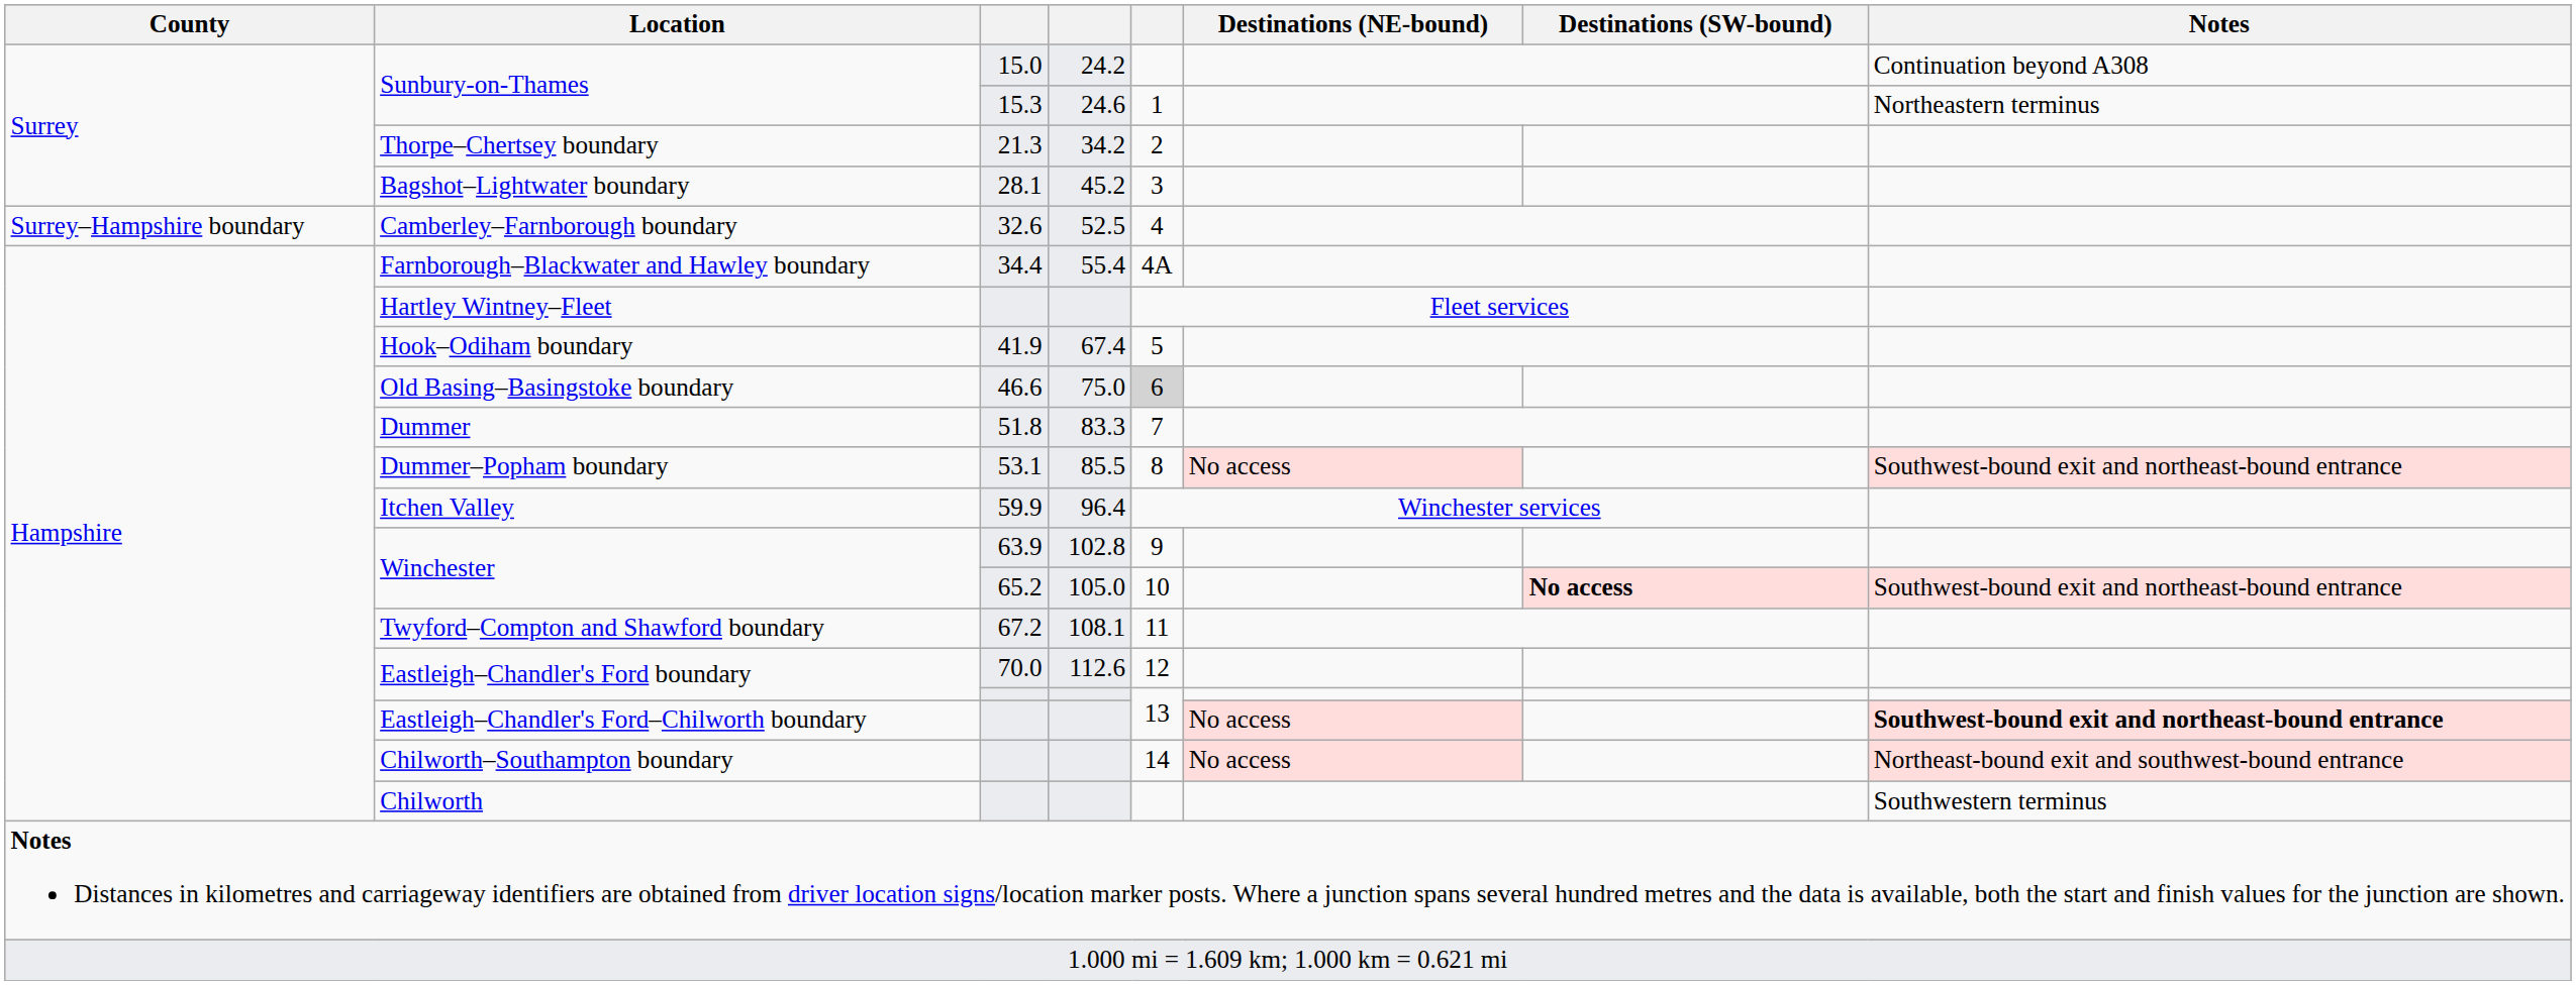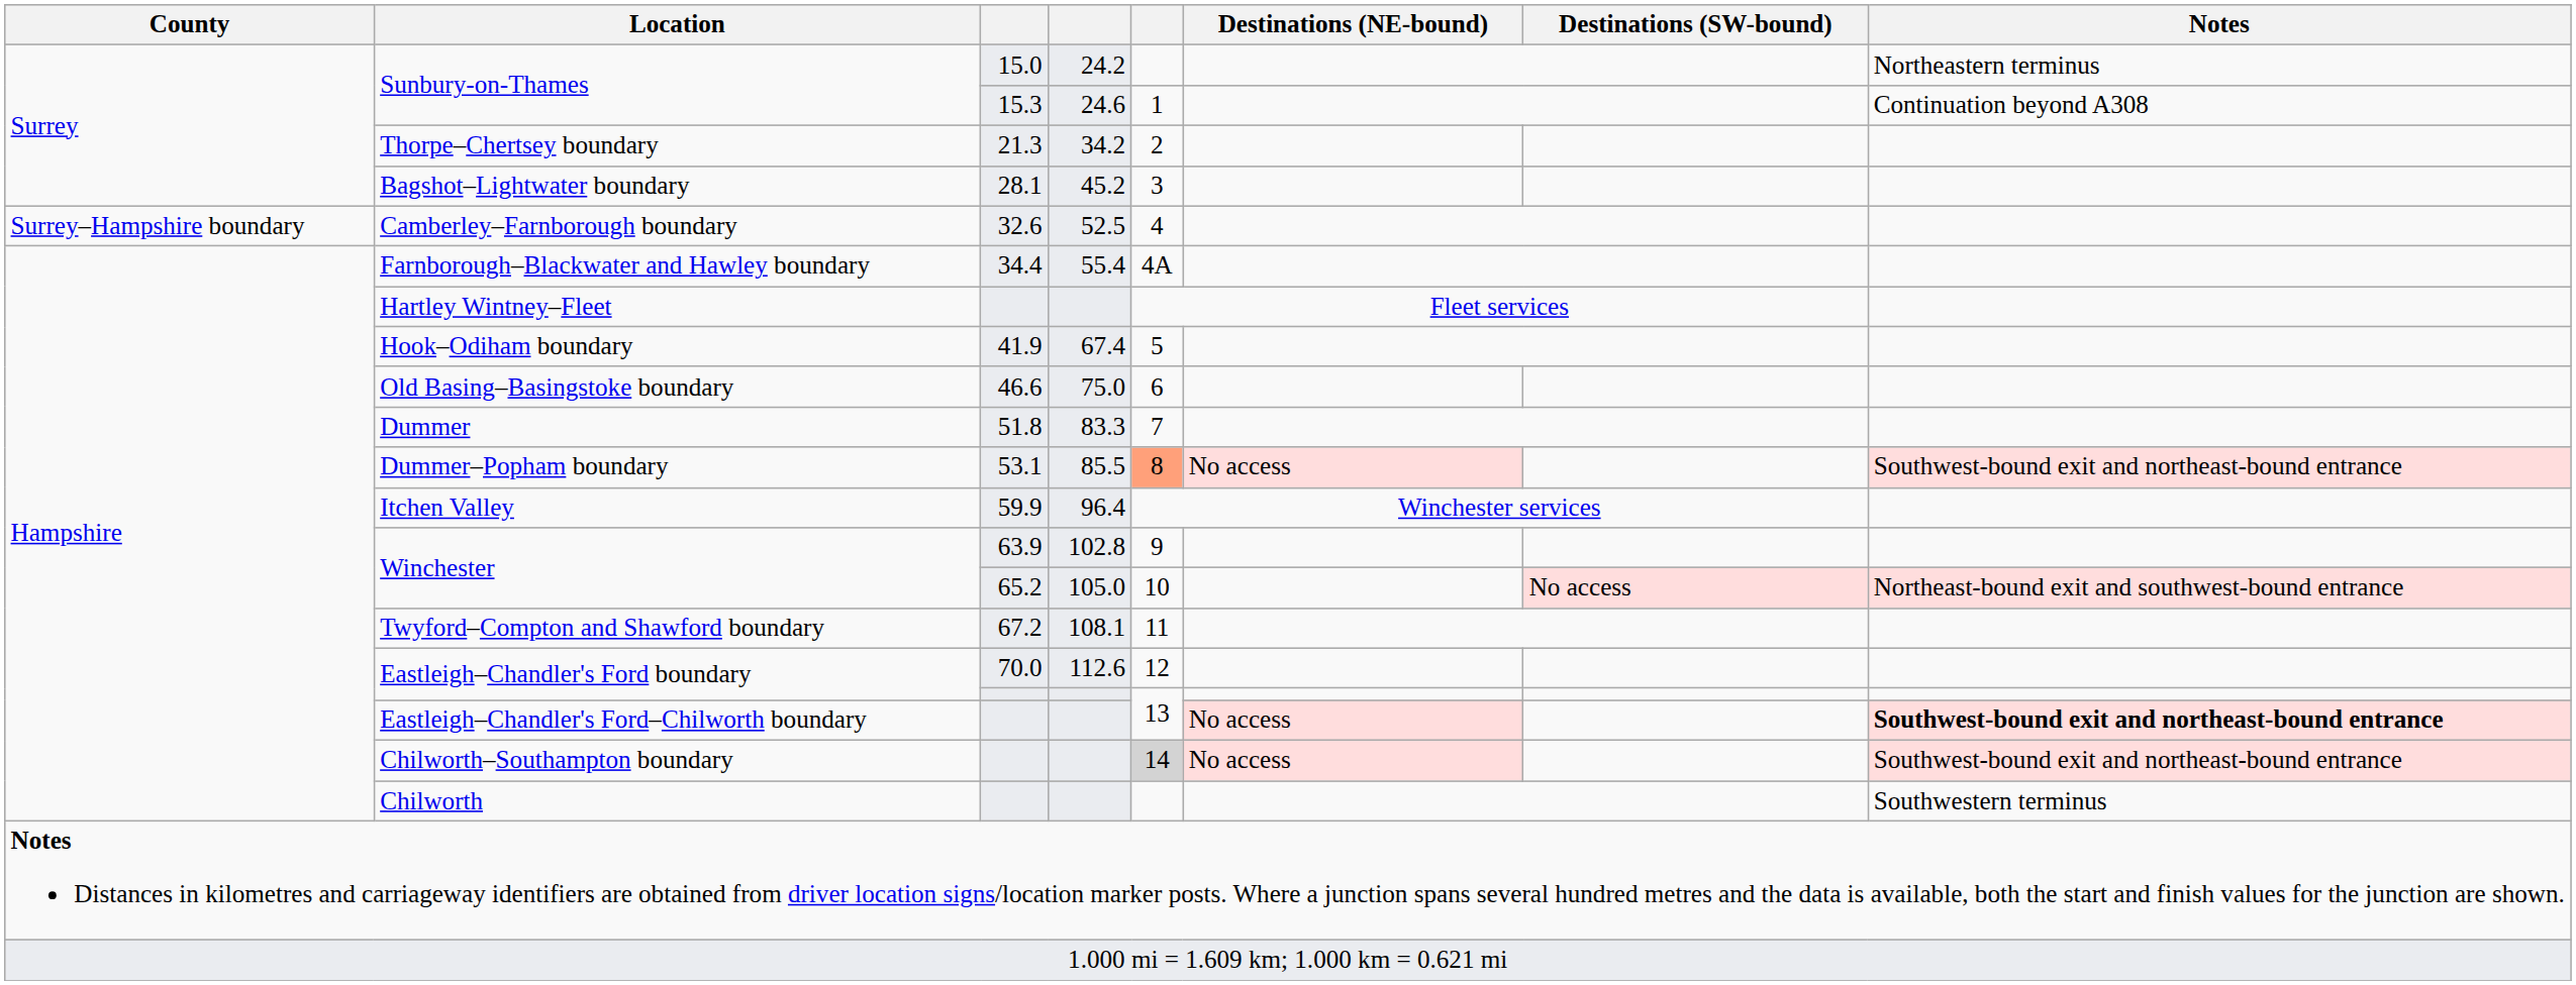Sunbury-on-Thames / 15.0 | Notes: Continuation beyond A308 -> Northeastern terminus
Sunbury-on-Thames / 15.3 | Notes: Northeastern terminus -> Continuation beyond A308
Old Basing–Basingstoke boundary | column 5: lightgrey background -> no background
Dummer–Popham boundary | column 5: no background -> lightsalmon background
Winchester / 65.2 | Destinations (SW-bound): bold -> normal
Winchester / 65.2 | Notes: Southwest-bound exit and northeast-bound entrance -> Northeast-bound exit and southwest-bound entrance
Chilworth–Southampton boundary | column 5: no background -> lightgrey background
Chilworth–Southampton boundary | Notes: Northeast-bound exit and southwest-bound entrance -> Southwest-bound exit and northeast-bound entrance
